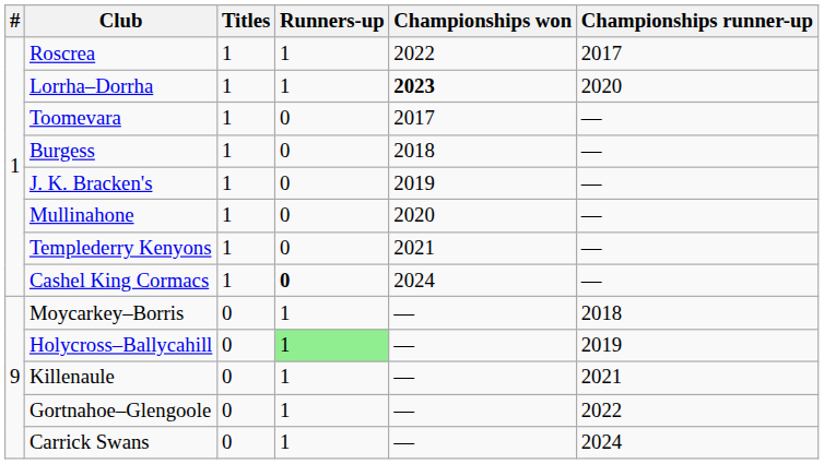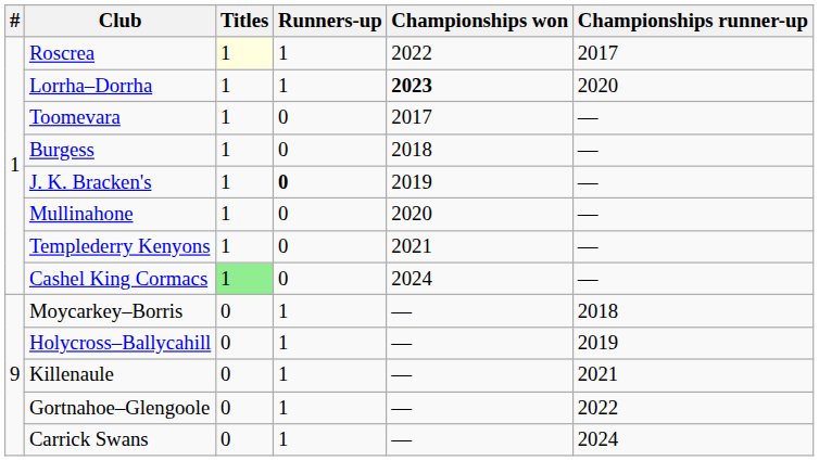Roscrea | Titles: no background -> lightyellow background
J. K. Bracken's | Runners-up: normal -> bold
Cashel King Cormacs | Titles: no background -> lightgreen background
Cashel King Cormacs | Runners-up: bold -> normal
Holycross–Ballycahill | Runners-up: lightgreen background -> no background
